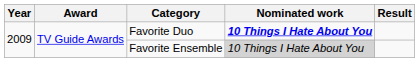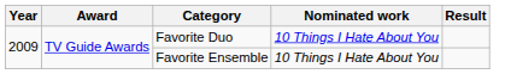Favorite Duo | Nominated work: bold -> normal
Favorite Ensemble | Nominated work: lightgrey background -> no background
